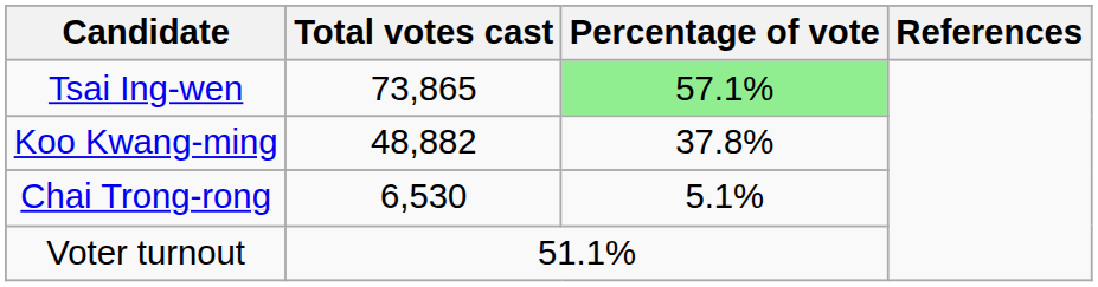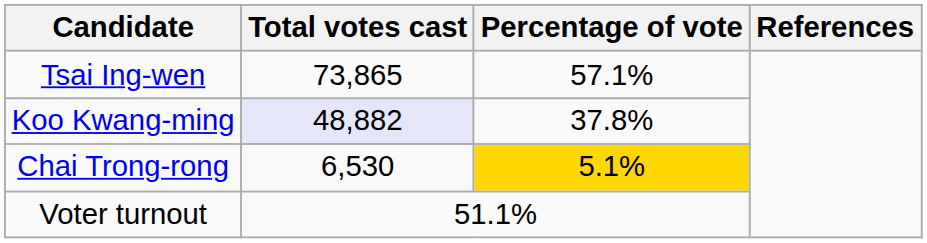Tsai Ing-wen | Percentage of vote: lightgreen background -> no background
Koo Kwang-ming | Total votes cast: no background -> lavender background
Chai Trong-rong | Percentage of vote: no background -> gold background
